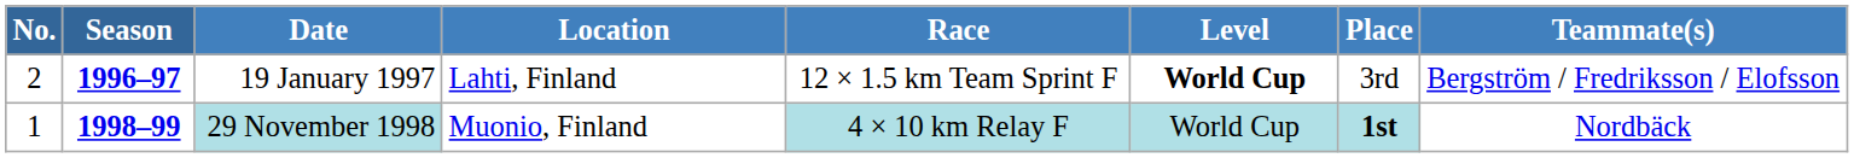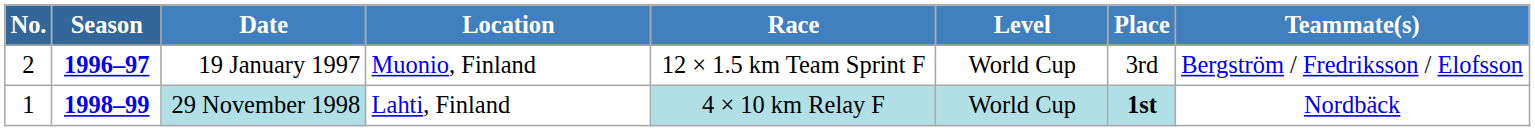19 January 1997 | Location: Lahti, Finland -> Muonio, Finland
19 January 1997 | Level: bold -> normal
29 November 1998 | Location: Muonio, Finland -> Lahti, Finland
